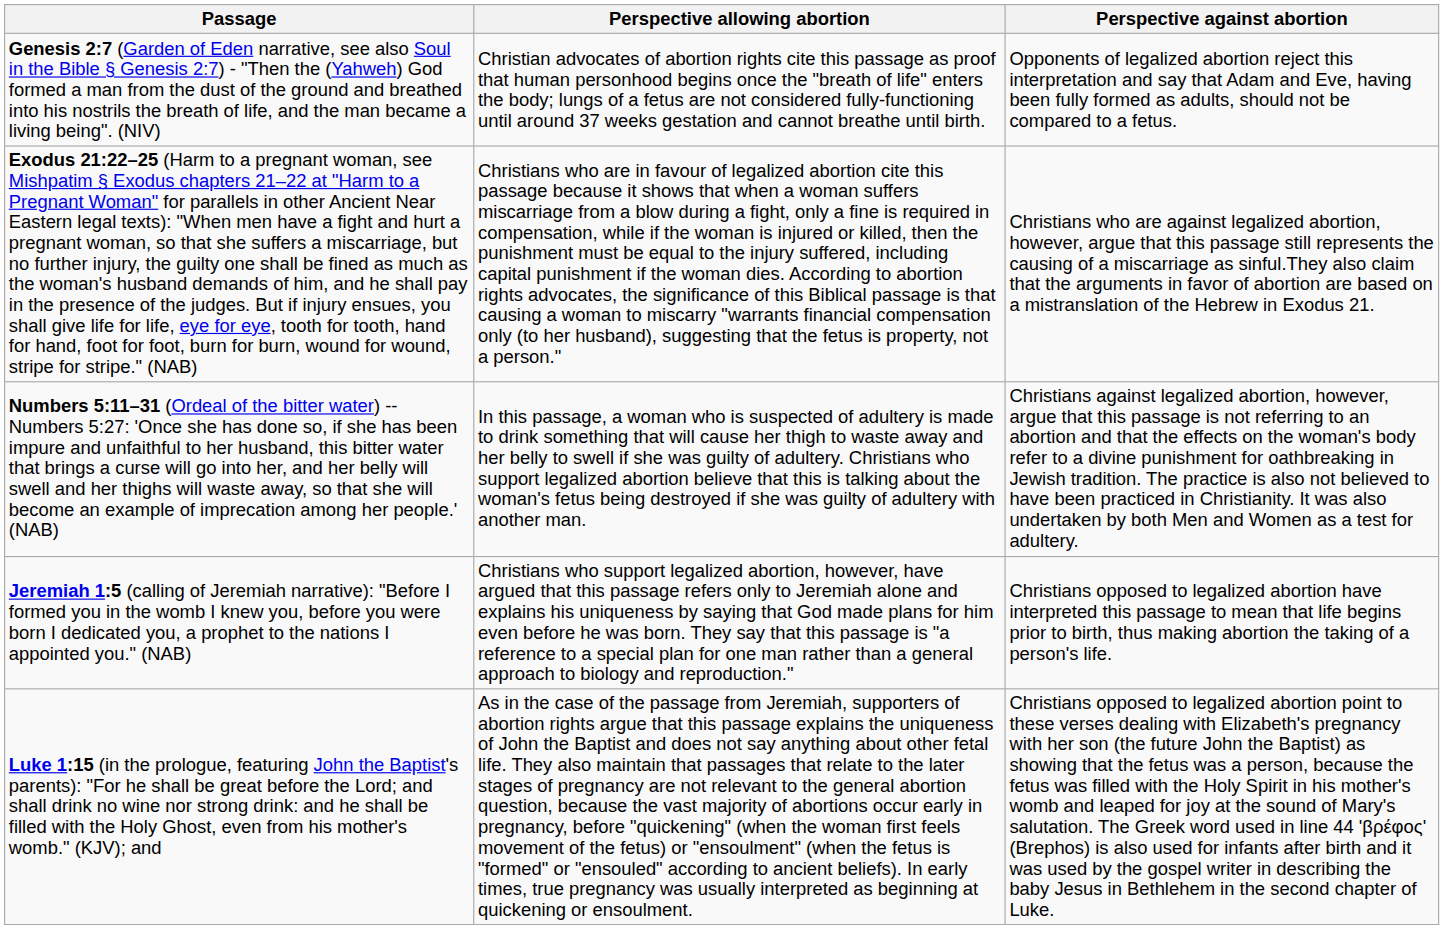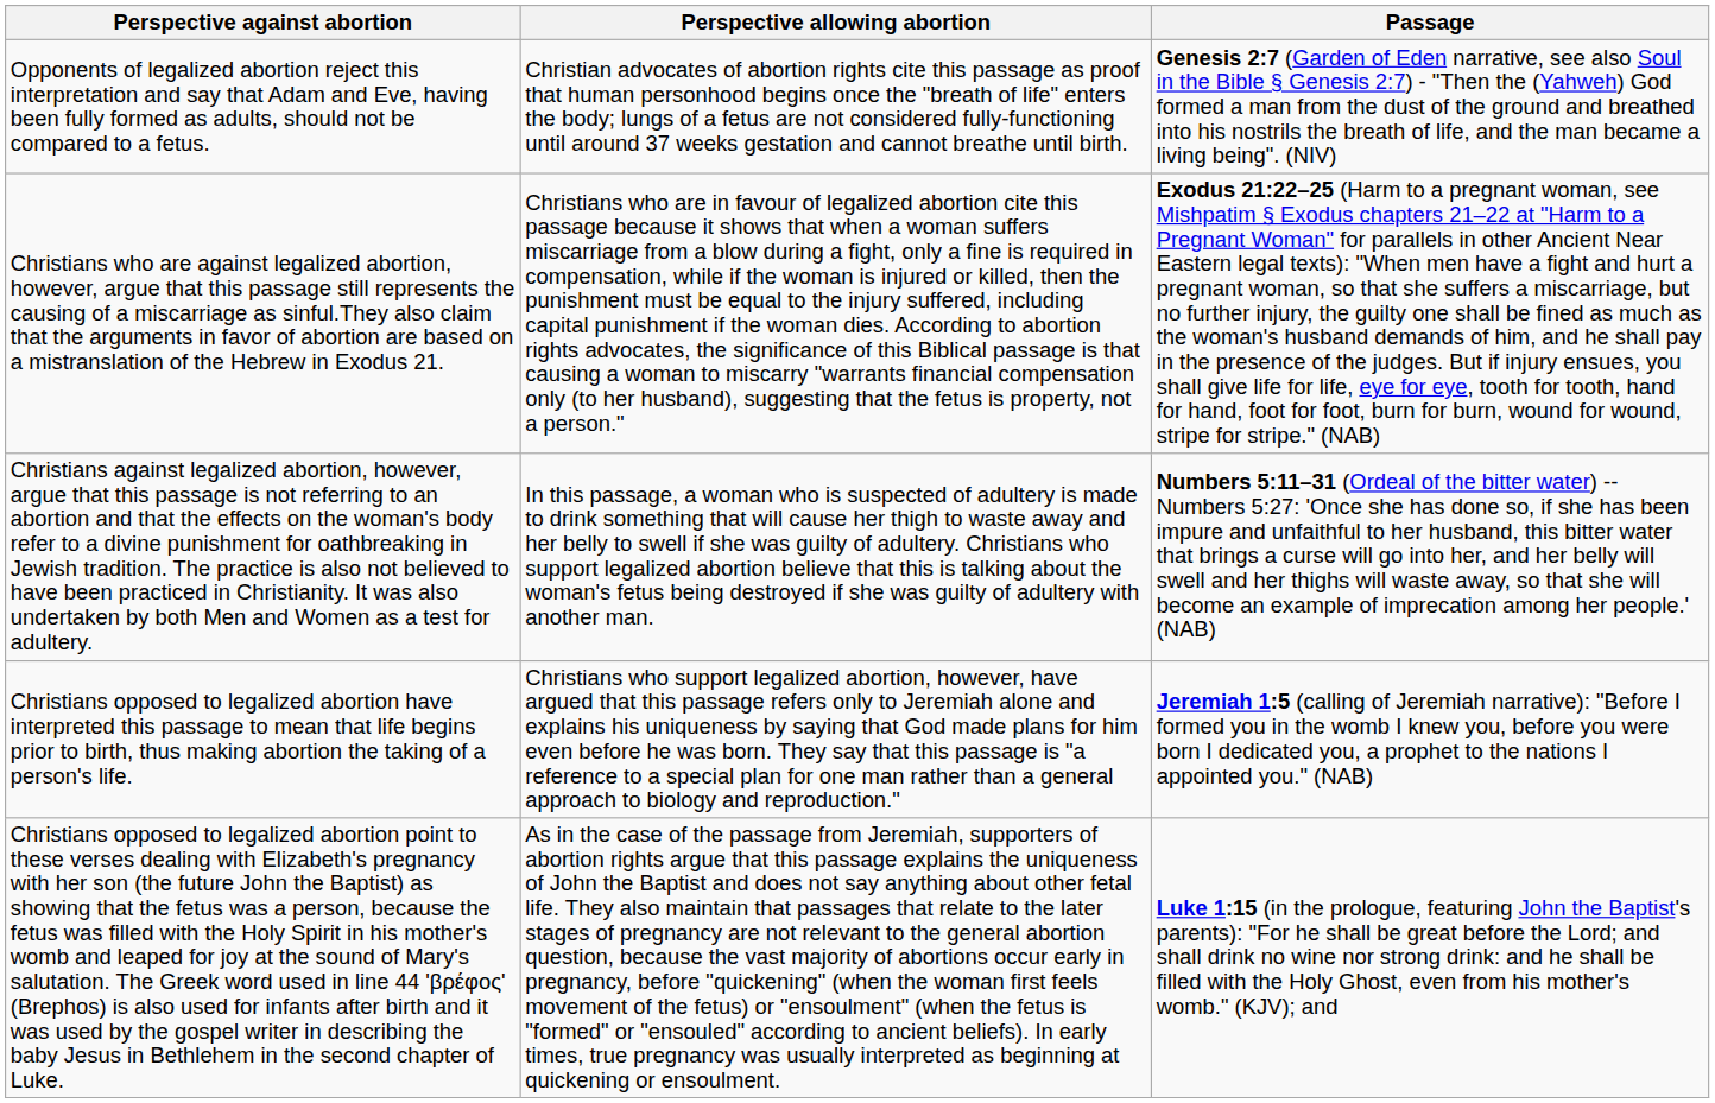columns swapped: Passage <-> Perspective against abortion
